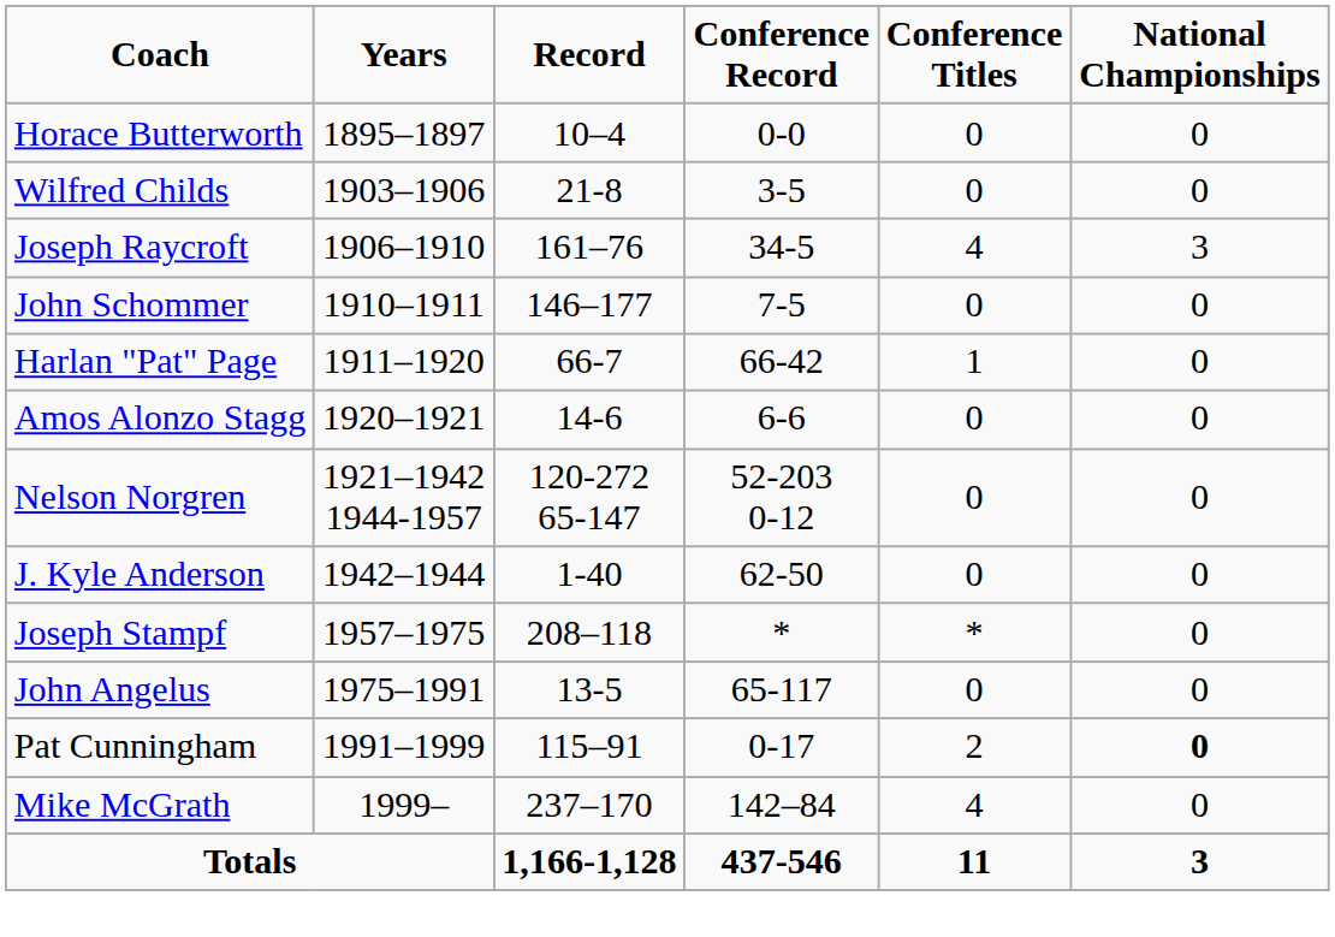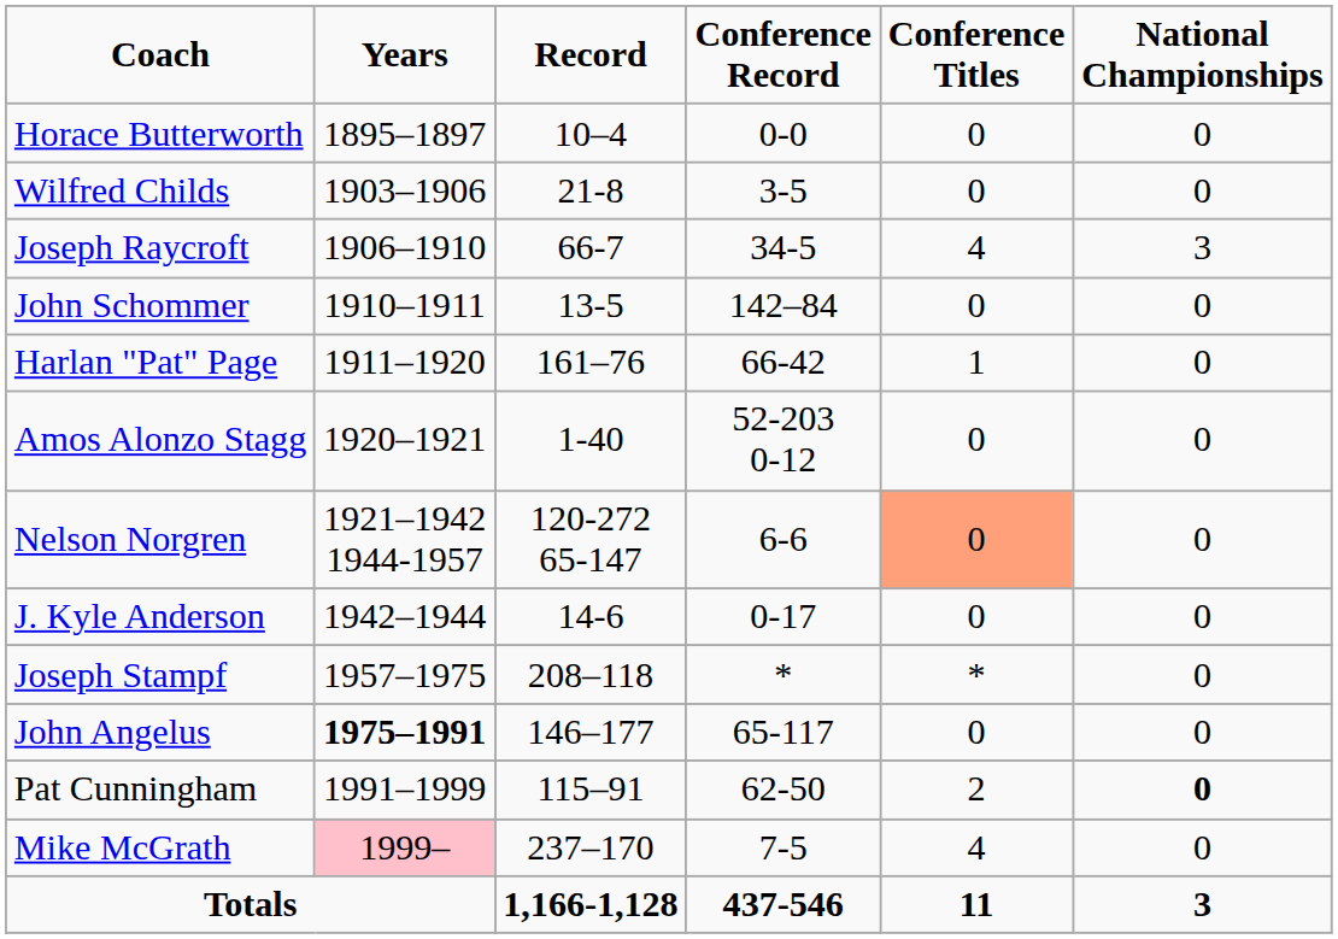Joseph Raycroft | Record: 161–76 -> 66-7
John Schommer | Record: 146–177 -> 13-5
John Schommer | Conference Record: 7-5 -> 142–84
Harlan "Pat" Page | Record: 66-7 -> 161–76
Amos Alonzo Stagg | Record: 14-6 -> 1-40
Amos Alonzo Stagg | Conference Record: 6-6 -> 52-203 0-12
Nelson Norgren | Conference Record: 52-203 0-12 -> 6-6
Nelson Norgren | Conference Titles: no background -> lightsalmon background
J. Kyle Anderson | Record: 1-40 -> 14-6
J. Kyle Anderson | Conference Record: 62-50 -> 0-17
John Angelus | Years: normal -> bold
John Angelus | Record: 13-5 -> 146–177
Pat Cunningham | Conference Record: 0-17 -> 62-50
Mike McGrath | Years: no background -> pink background
Mike McGrath | Conference Record: 142–84 -> 7-5
